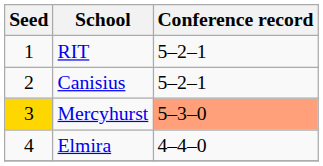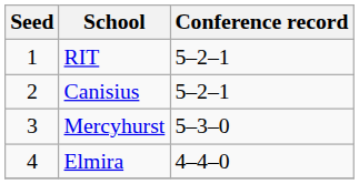Mercyhurst | Seed: gold background -> no background
Mercyhurst | Conference record: lightsalmon background -> no background
